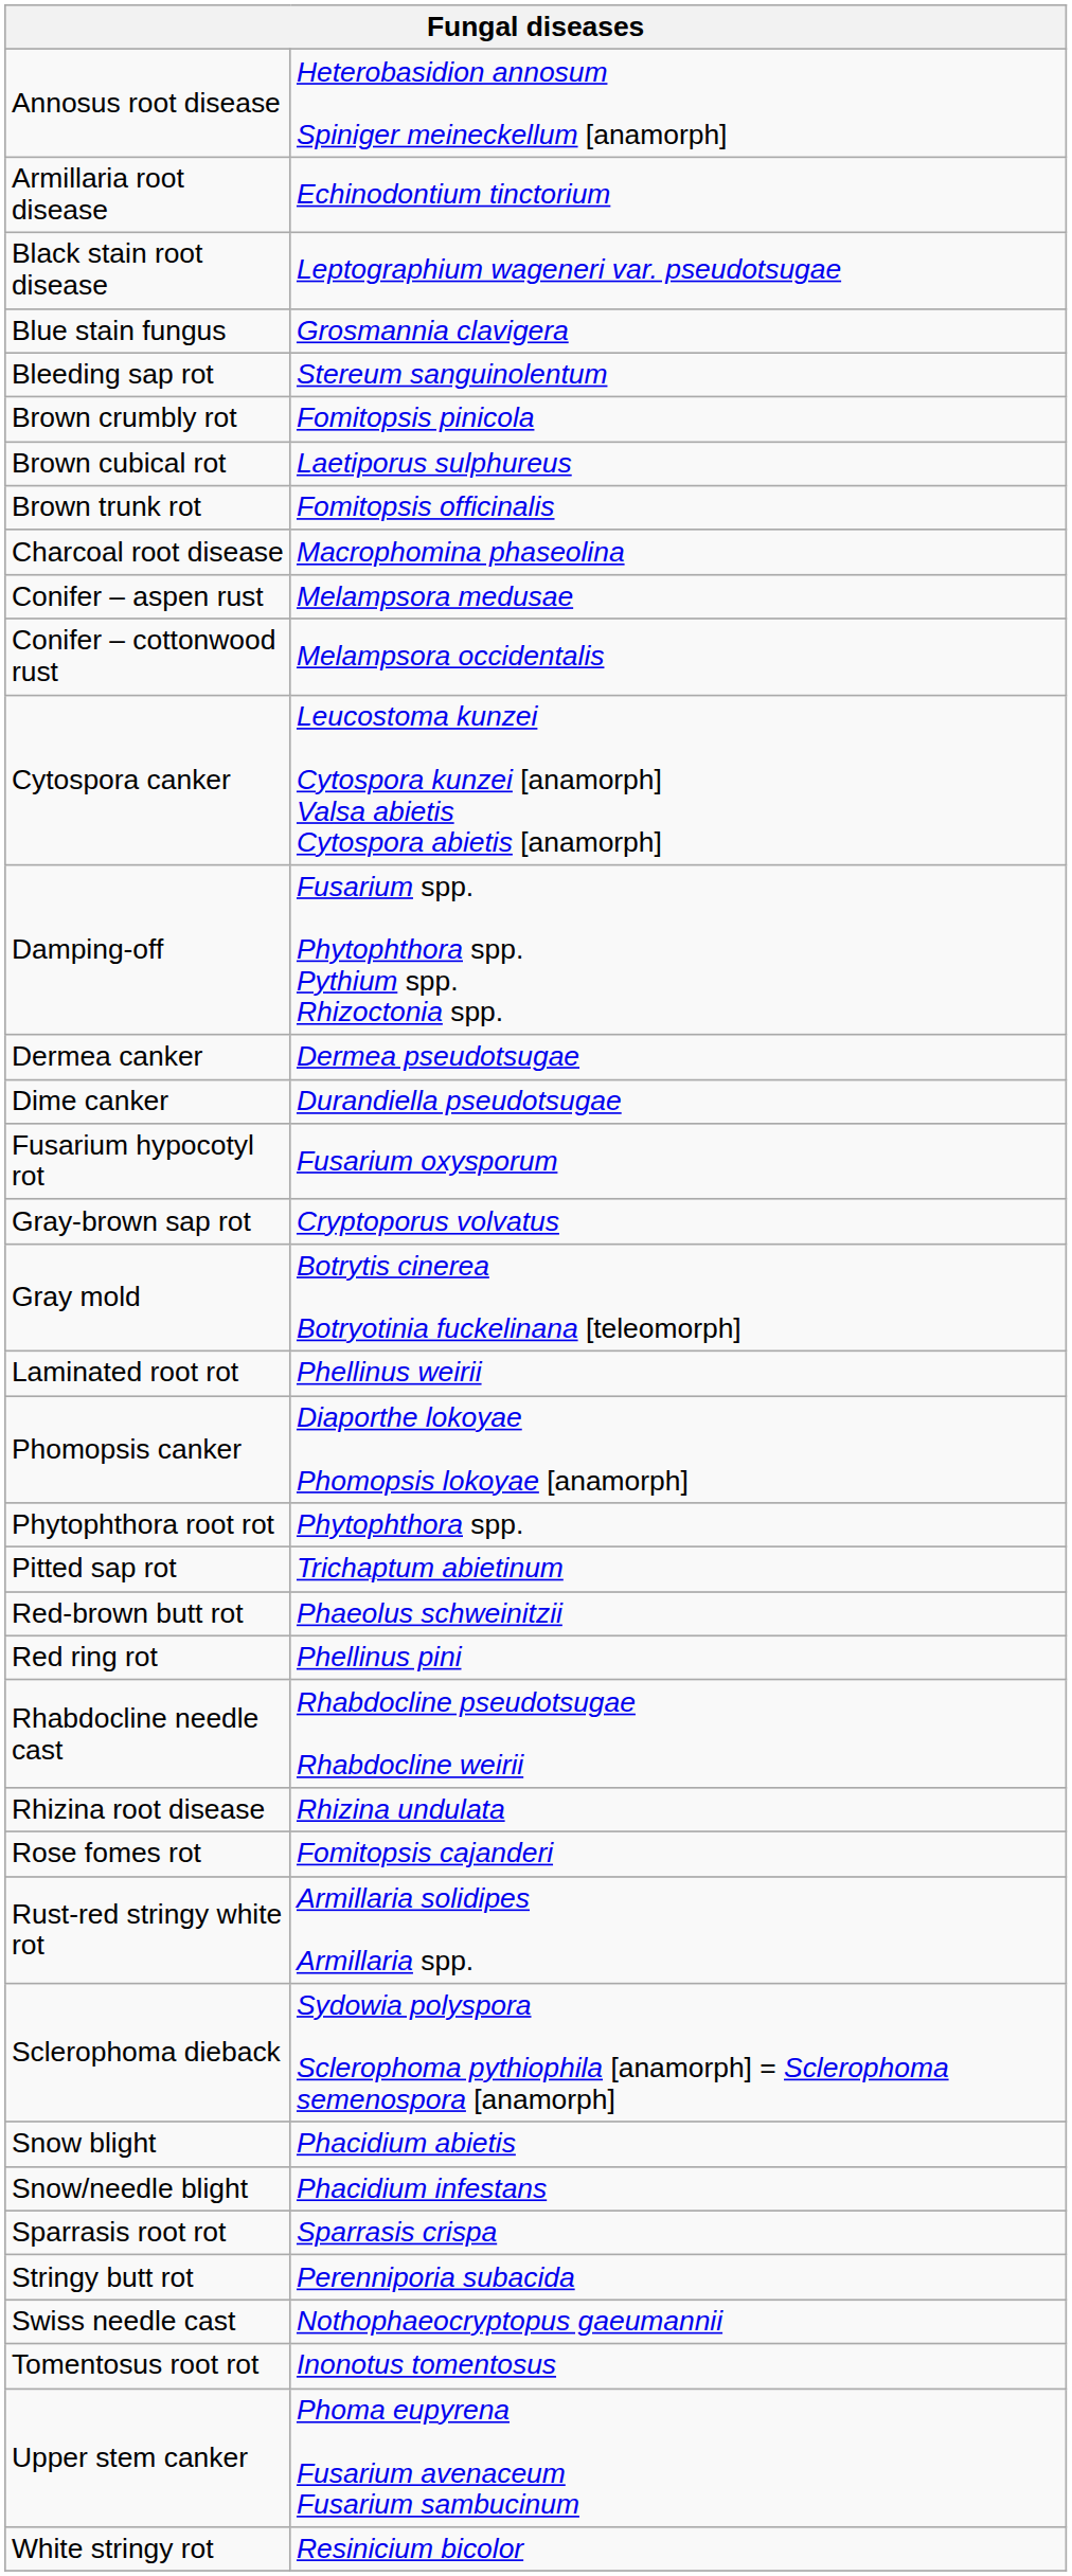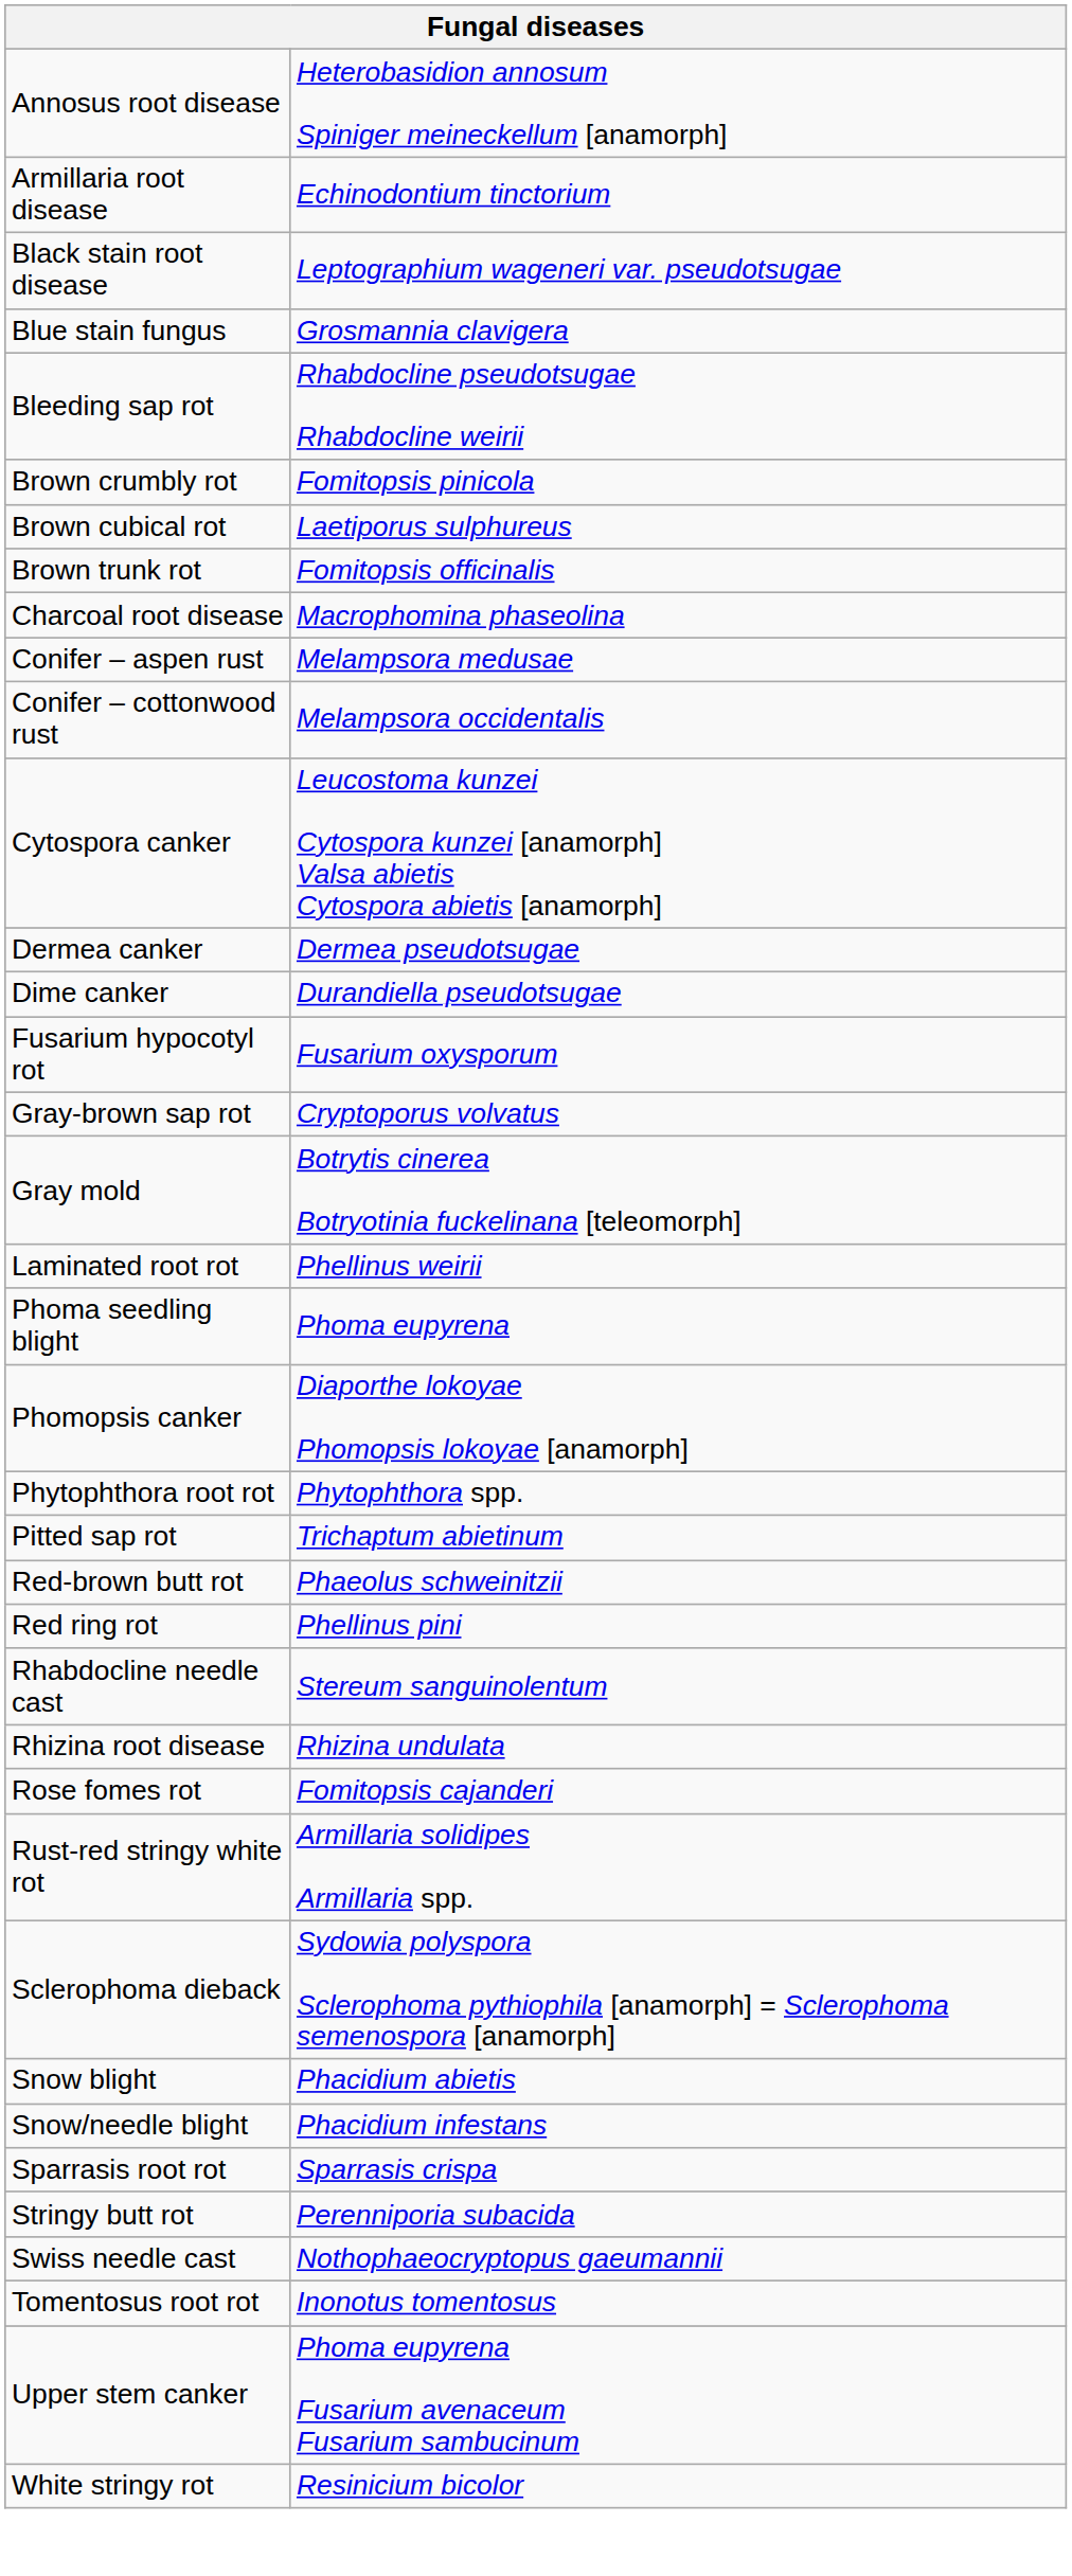Bleeding sap rot | column 2: Stereum sanguinolentum -> Rhabdocline pseudotsugae Rhabdocline weirii
- row: Damping-off | Fusarium spp. Phytophthora spp. Pythium spp. Rhizoctonia spp.
+ row: Phoma seedling blight | Phoma eupyrena
Rhabdocline needle cast | column 2: Rhabdocline pseudotsugae Rhabdocline weirii -> Stereum sanguinolentum
